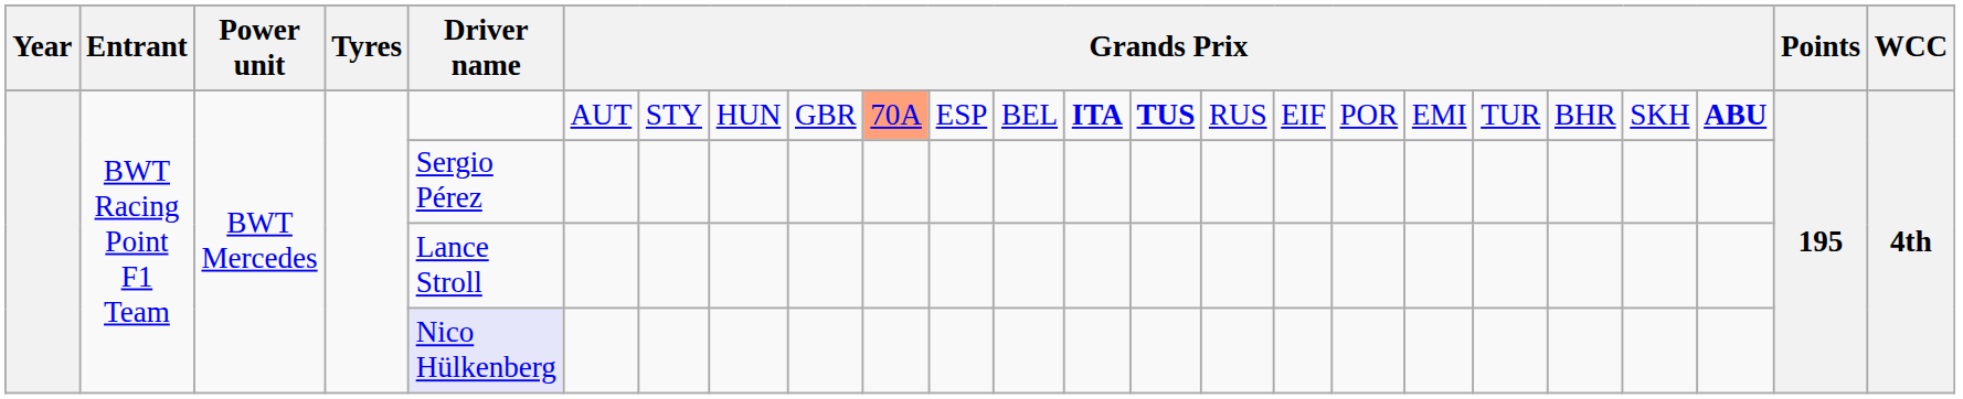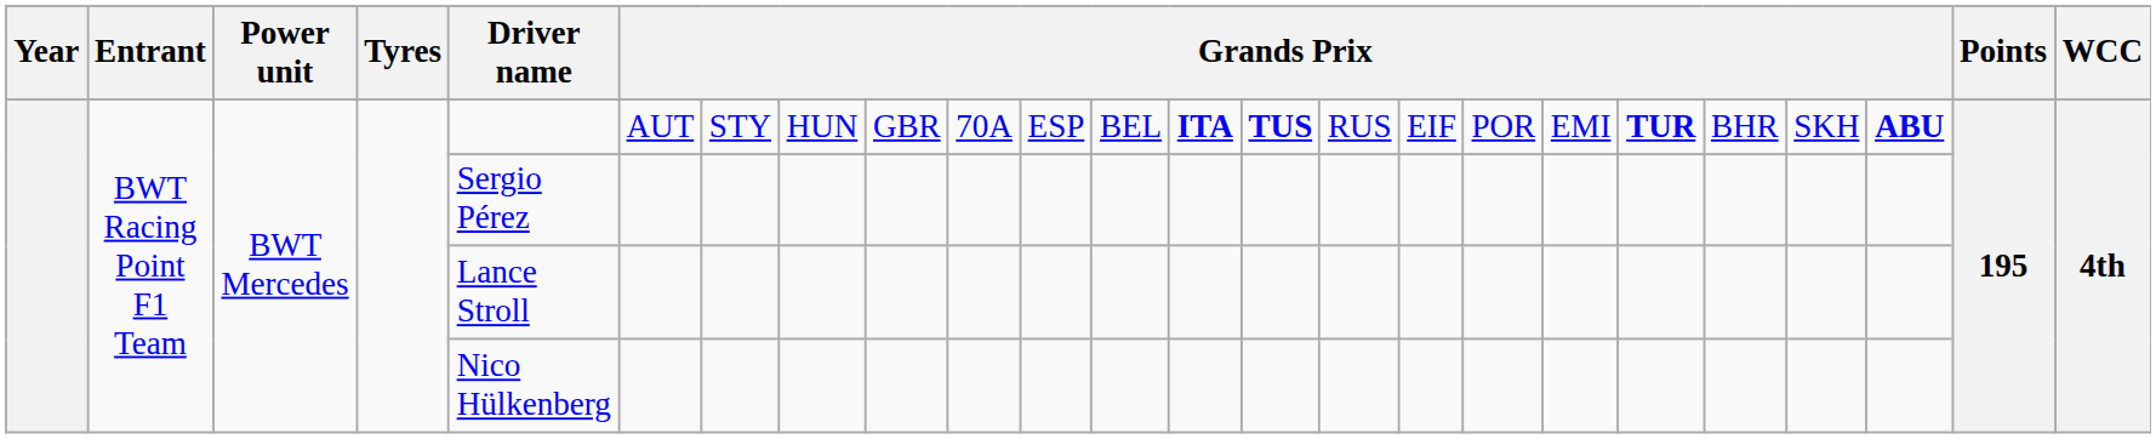row 2 | column 10: lightsalmon background -> no background
row 2 | column 19: normal -> bold
row 5 | Driver name: lavender background -> no background
